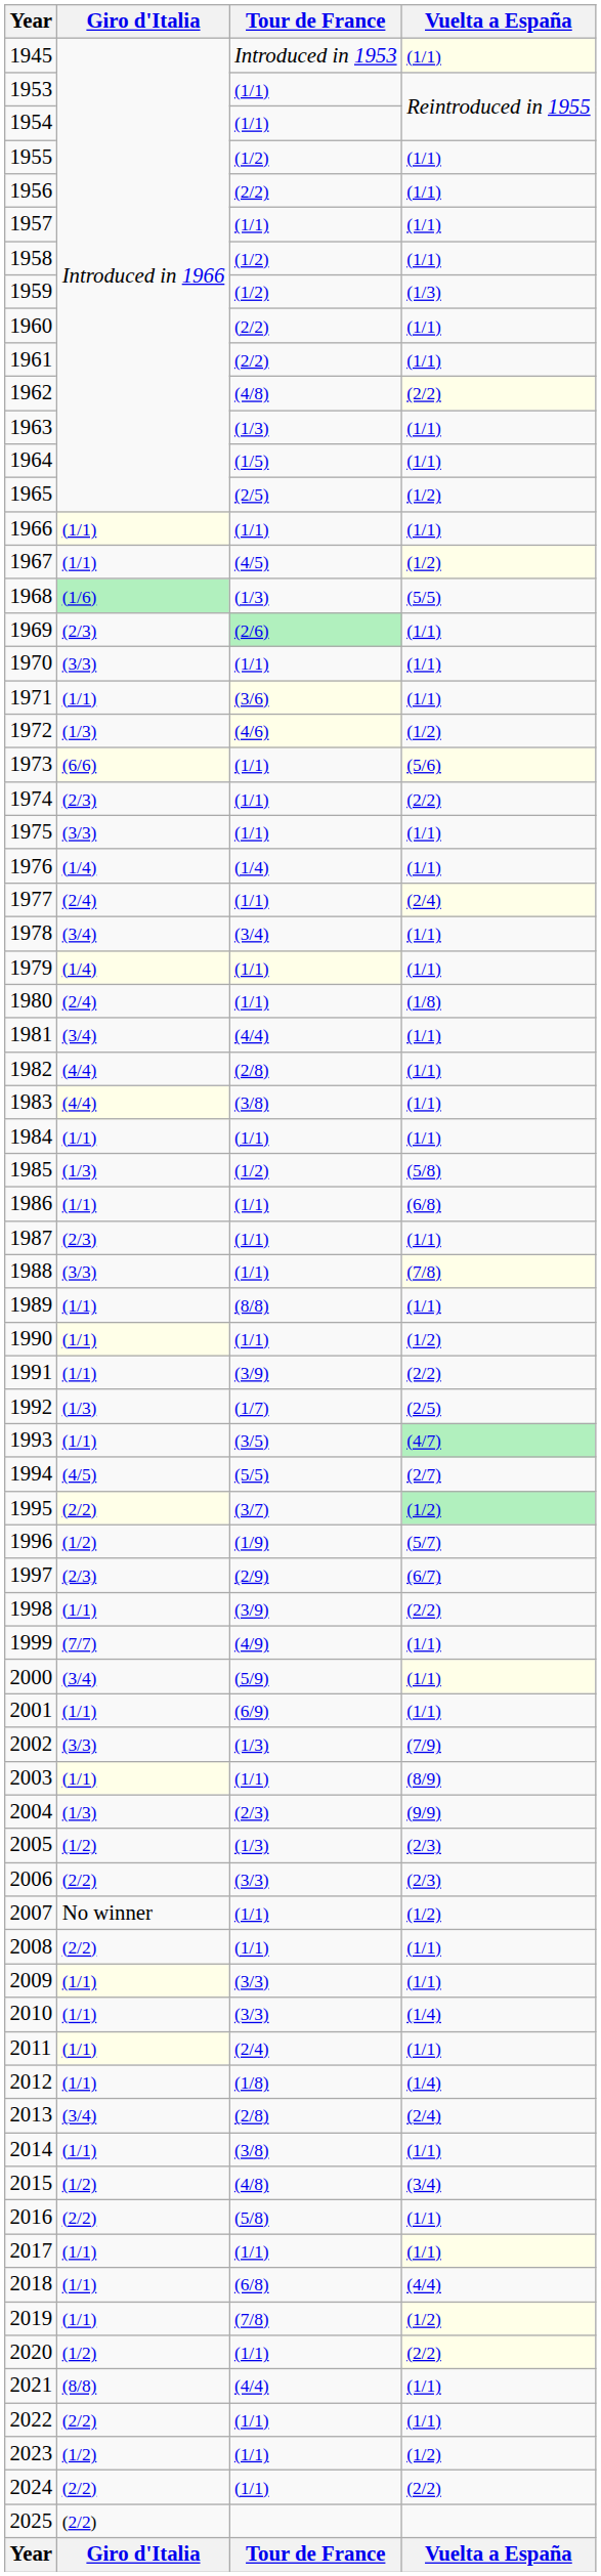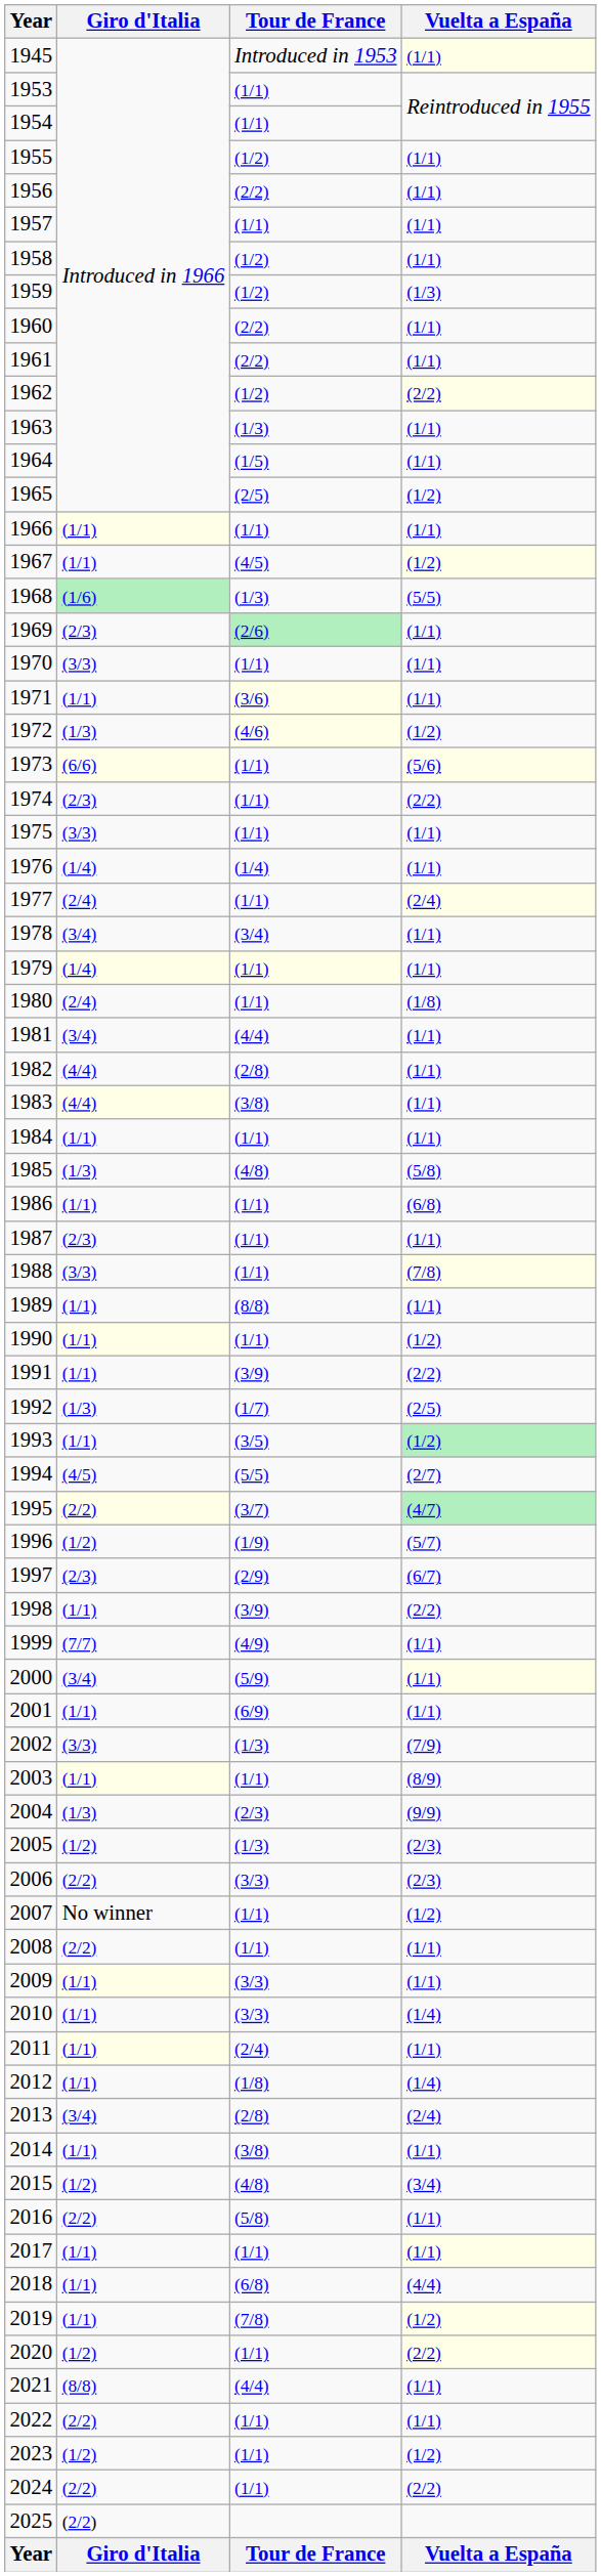1962 | Tour de France: (4/8) -> (1/2)
1985 | Tour de France: (1/2) -> (4/8)
1993 | Vuelta a España: (4/7) -> (1/2)
1995 | Vuelta a España: (1/2) -> (4/7)
